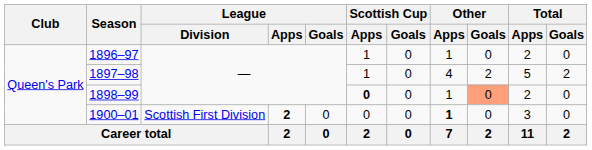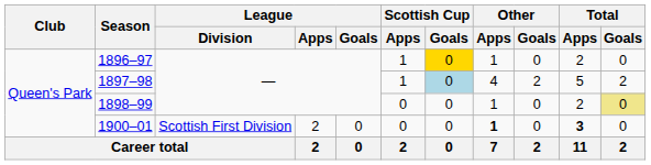1896–97 | Scottish Cup / Goals: no background -> gold background
1897–98 | Scottish Cup / Goals: no background -> lightblue background
1898–99 | Scottish Cup / Apps: bold -> normal
1898–99 | Other / Goals: lightsalmon background -> no background
1898–99 | Total / Goals: no background -> khaki background
1900–01 | League / Apps: bold -> normal
1900–01 | Total / Apps: normal -> bold
